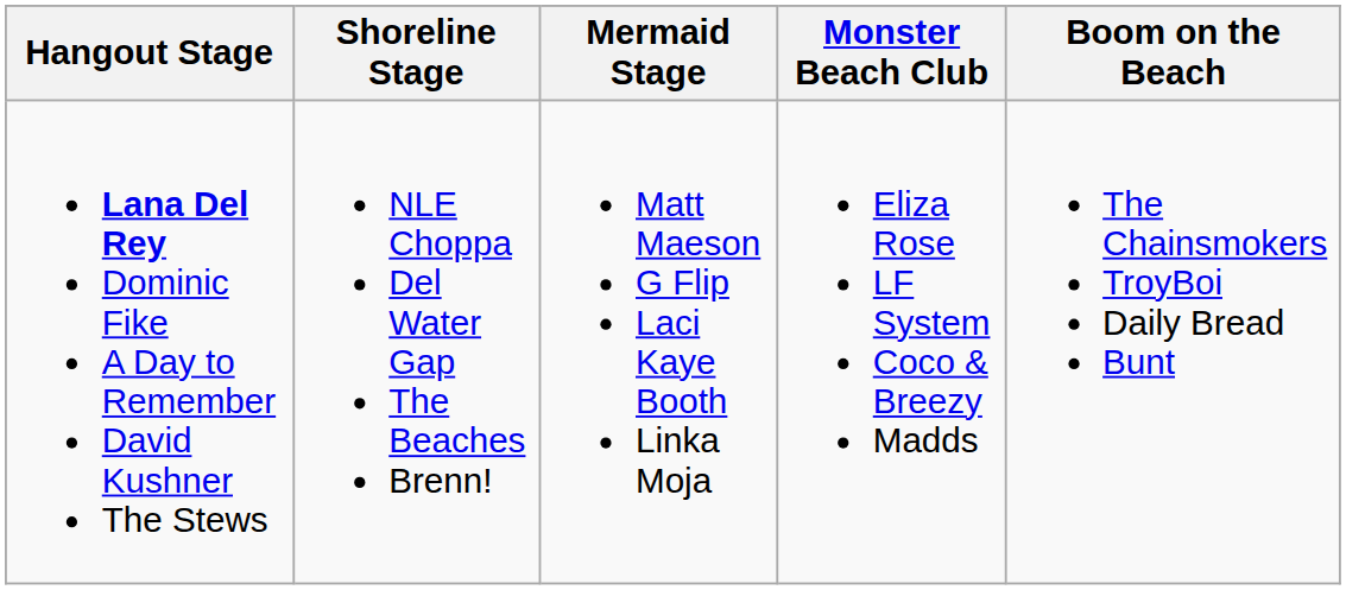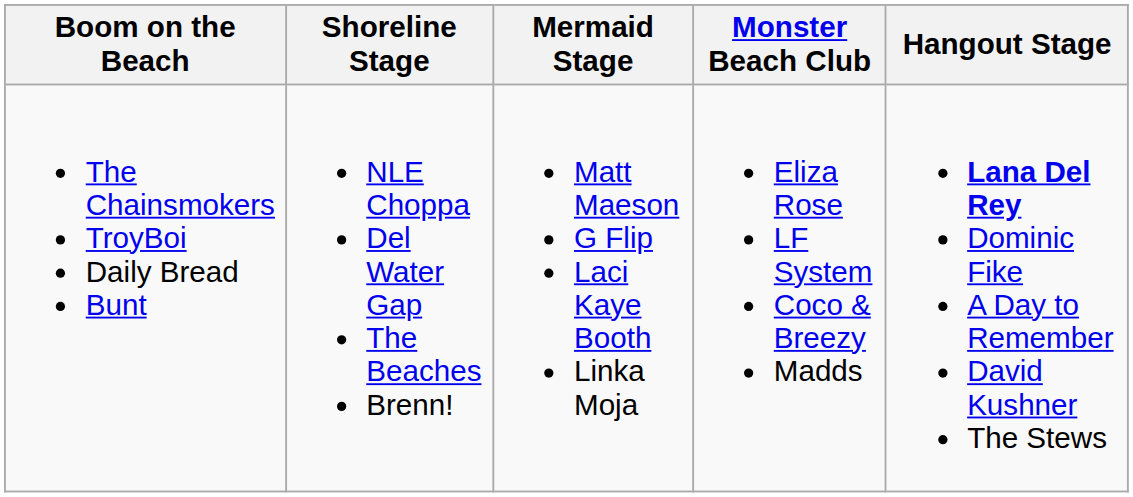columns swapped: Hangout Stage <-> Boom on the Beach
